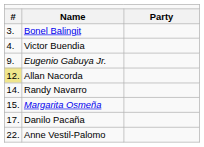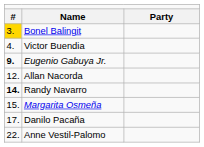Bonel Balingit | column 1: no background -> gold background
Eugenio Gabuya Jr. | column 1: normal -> bold
Allan Nacorda | column 1: khaki background -> no background
Randy Navarro | column 1: normal -> bold
